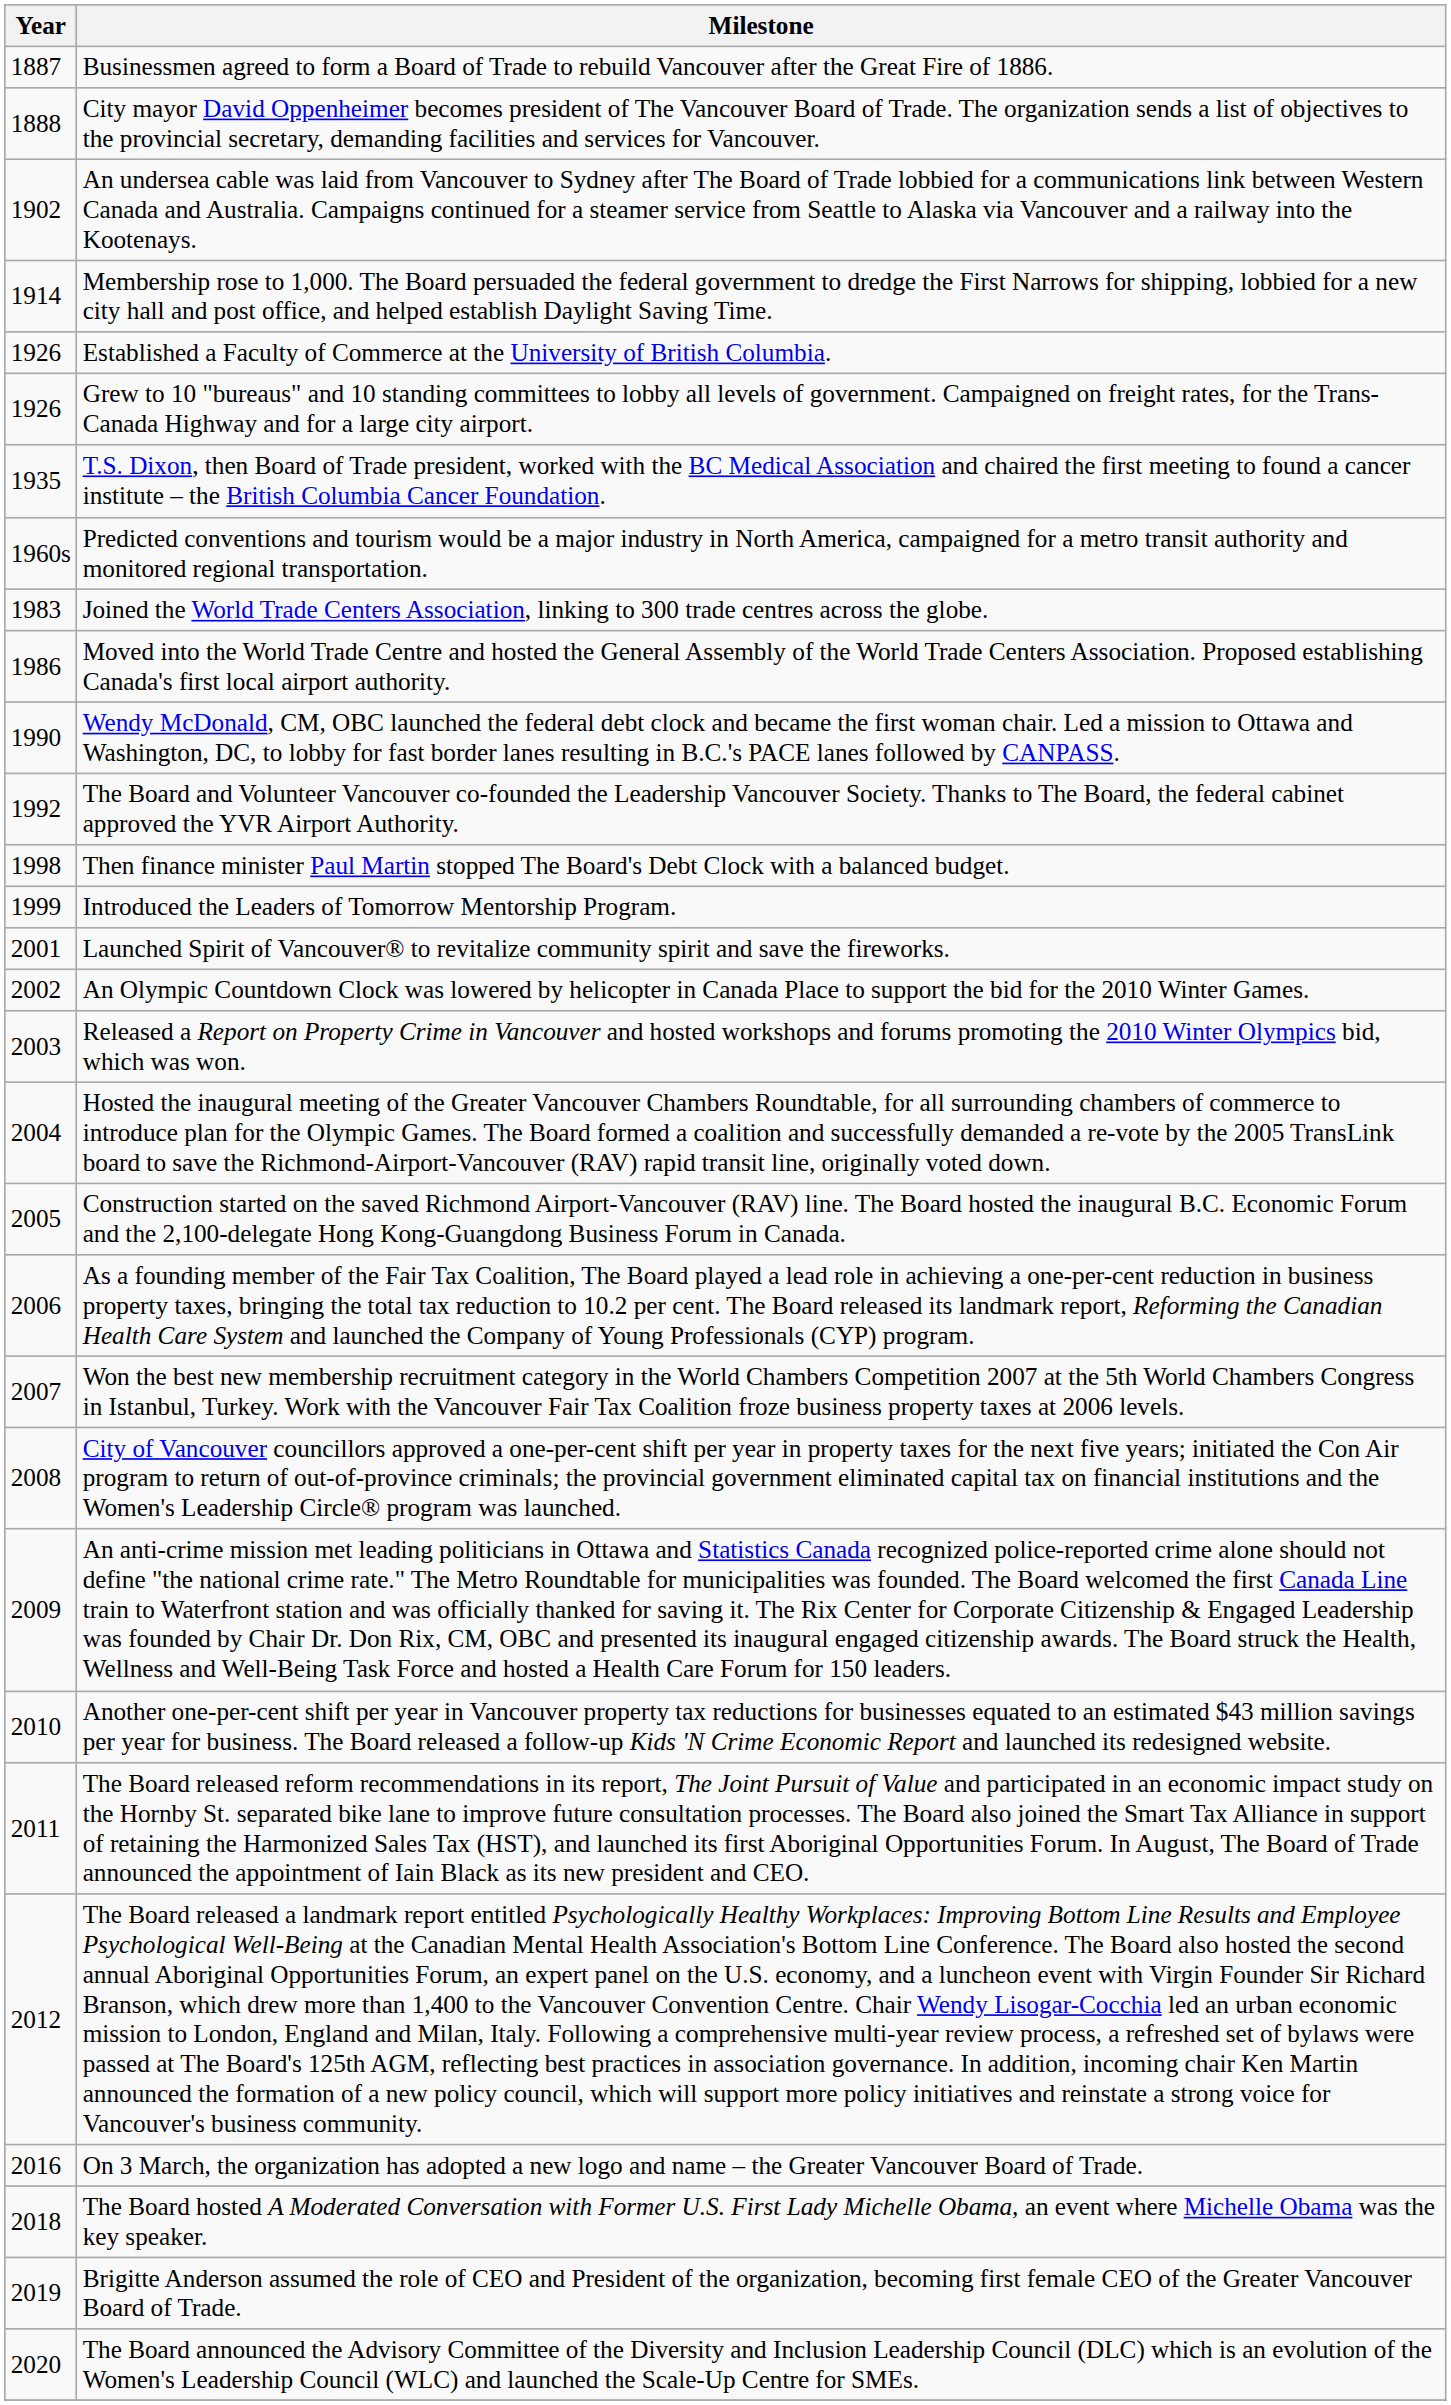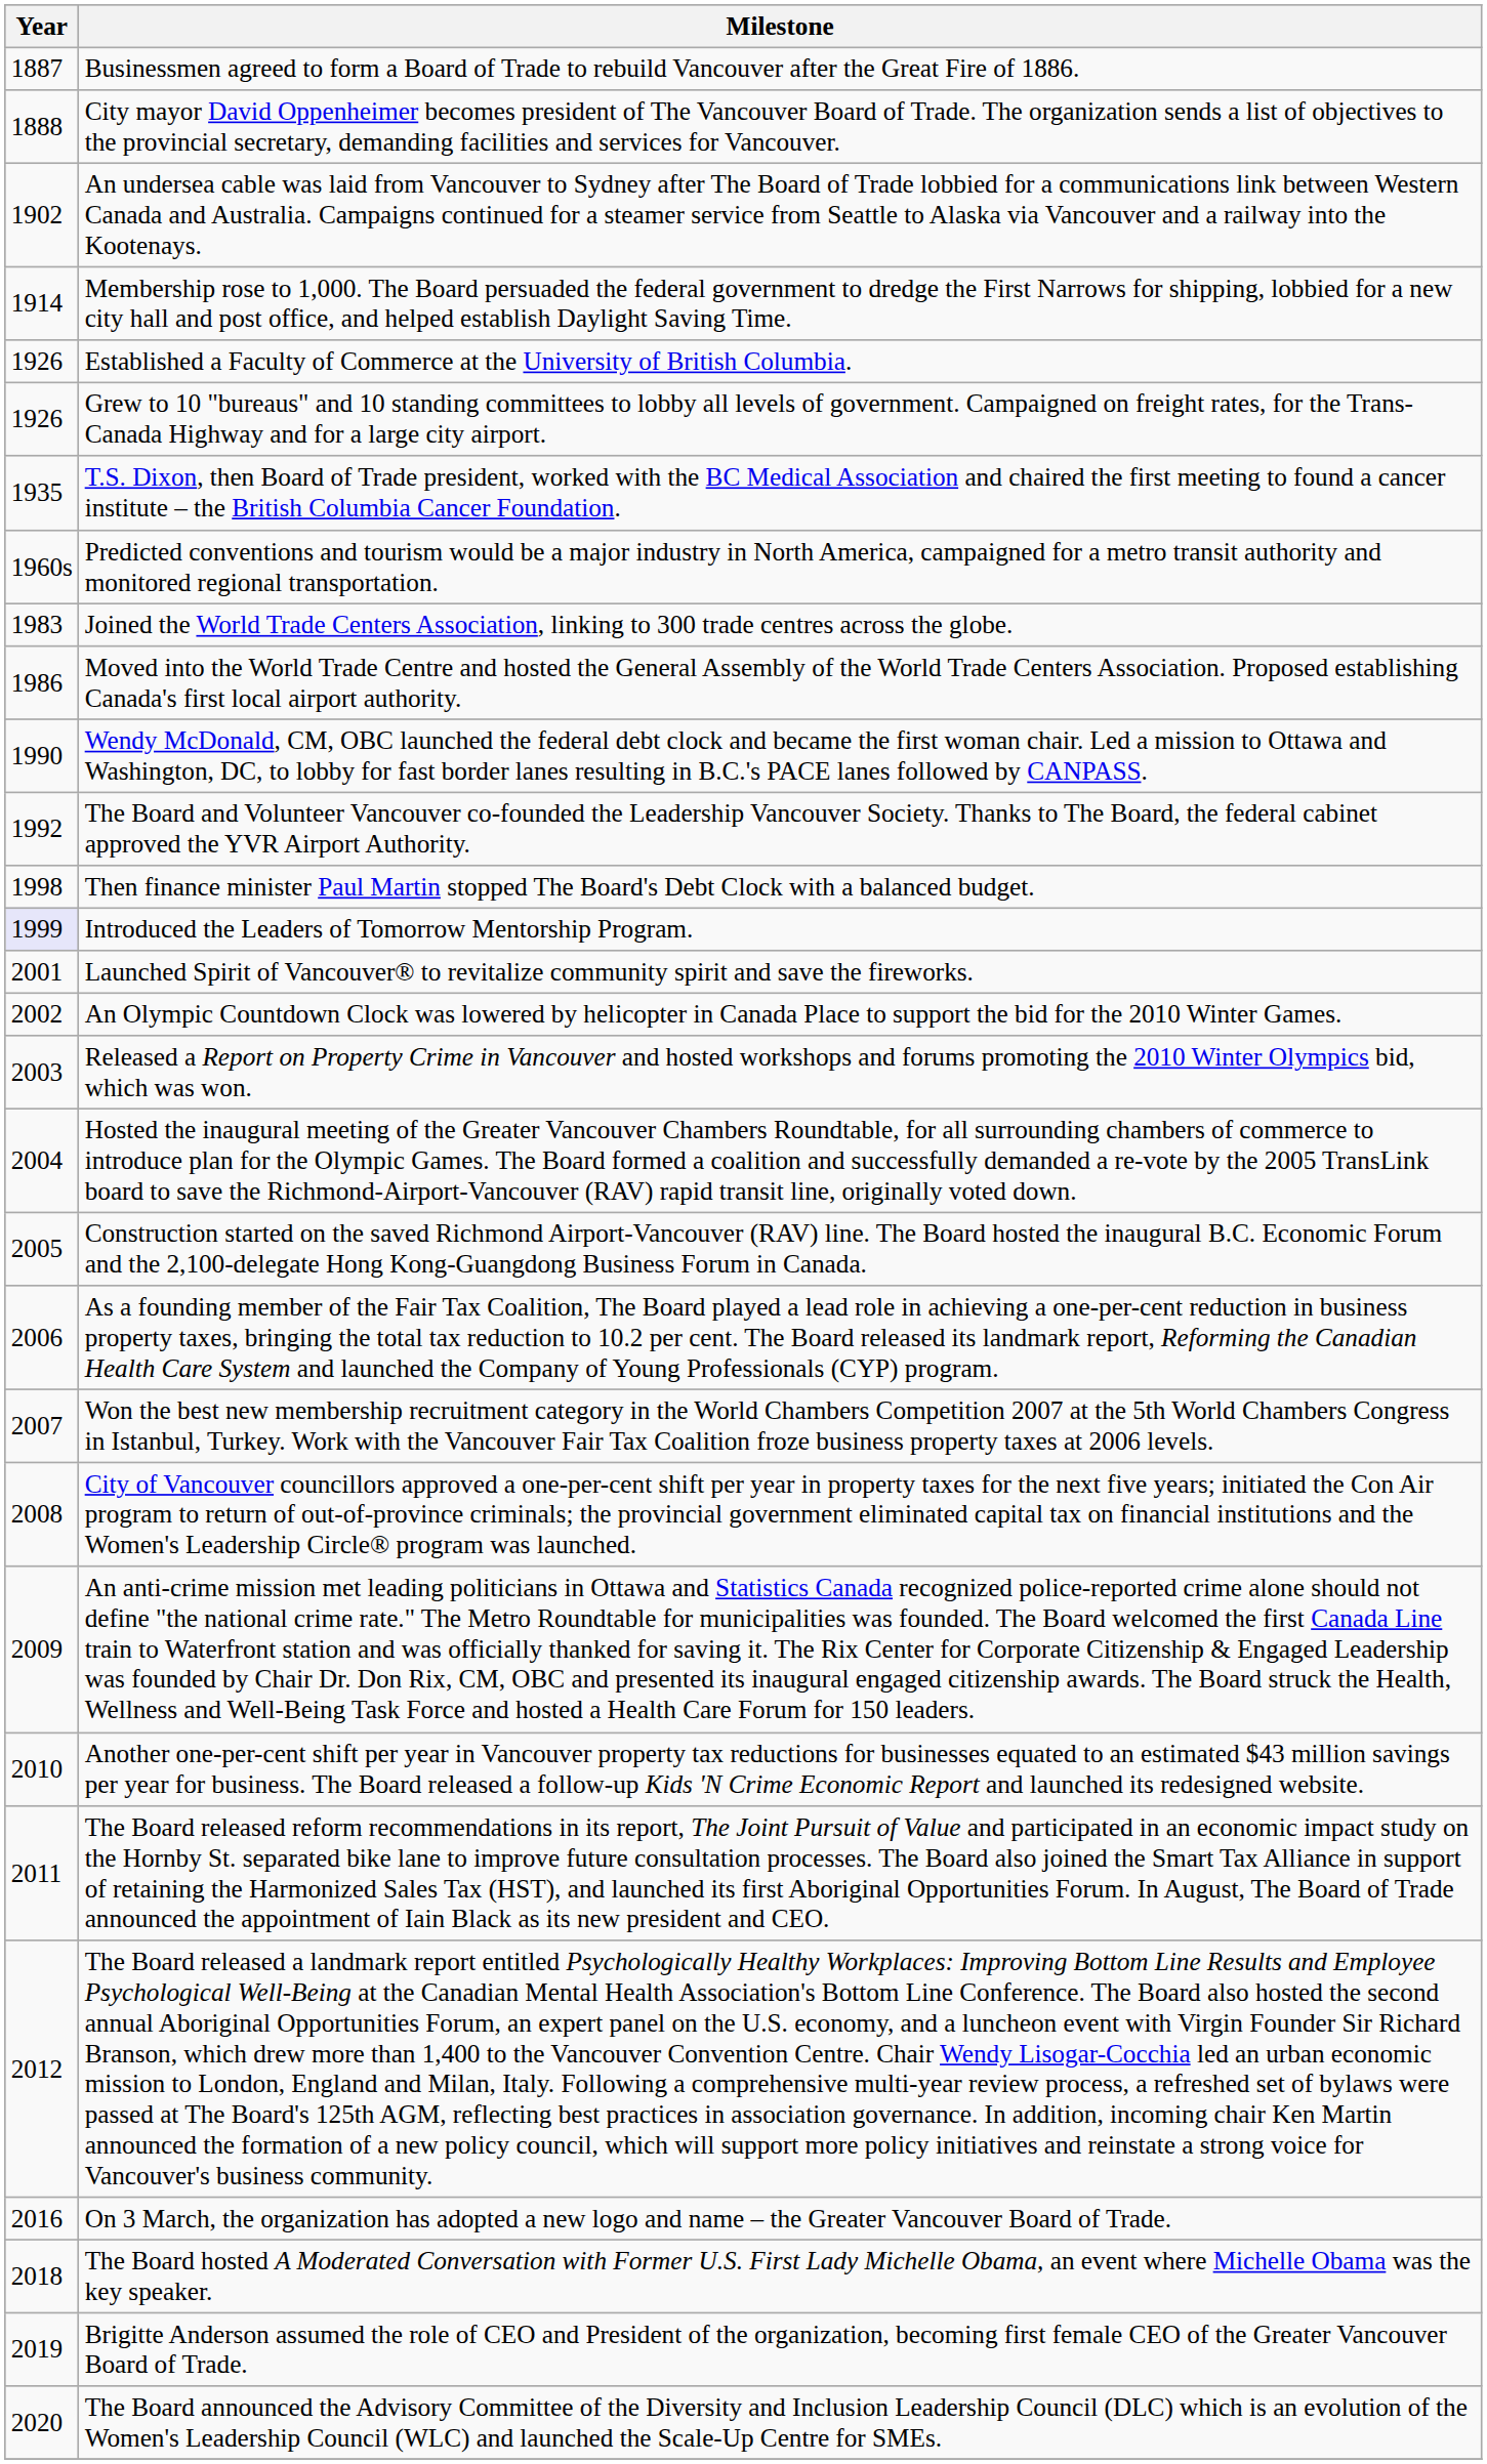Introduced the Leaders of Tomorrow Mentorship Program. | Year: no background -> lavender background
